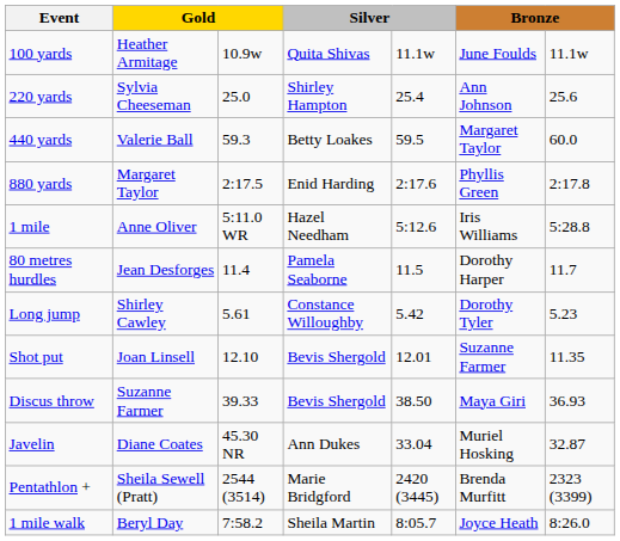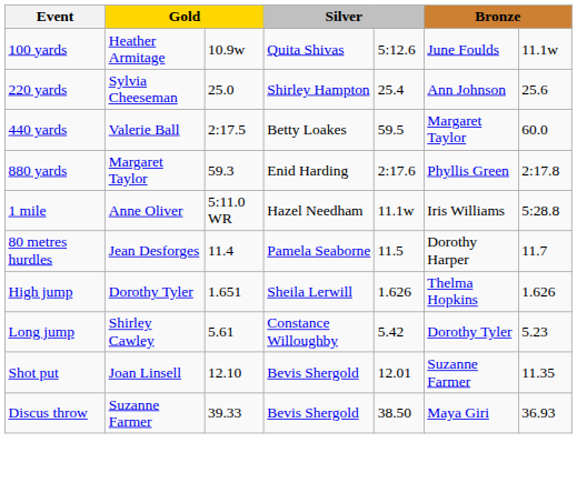100 yards | column 5: 11.1w -> 5:12.6
440 yards | column 3: 59.3 -> 2:17.5
880 yards | column 3: 2:17.5 -> 59.3
1 mile | column 5: 5:12.6 -> 11.1w
+ row: High jump | Dorothy Tyler | 1.651 | Sheila Lerwill | 1.626 | Thelma Hopkins | 1.626
- row: Javelin | Diane Coates | 45.30 NR | Ann Dukes | 33.04 | Muriel Hosking | 32.87
- row: Pentathlon + | Sheila Sewell (Pratt) | 2544 (3514) | Marie Bridgford | 2420 (3445) | Brenda Murfitt | 2323 (3399)
- row: 1 mile walk | Beryl Day | 7:58.2 | Sheila Martin | 8:05.7 | Joyce Heath | 8:26.0
